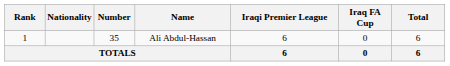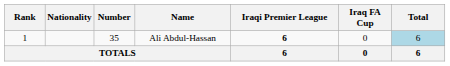Ali Abdul-Hassan | Iraqi Premier League: normal -> bold
Ali Abdul-Hassan | Total: no background -> lightblue background
